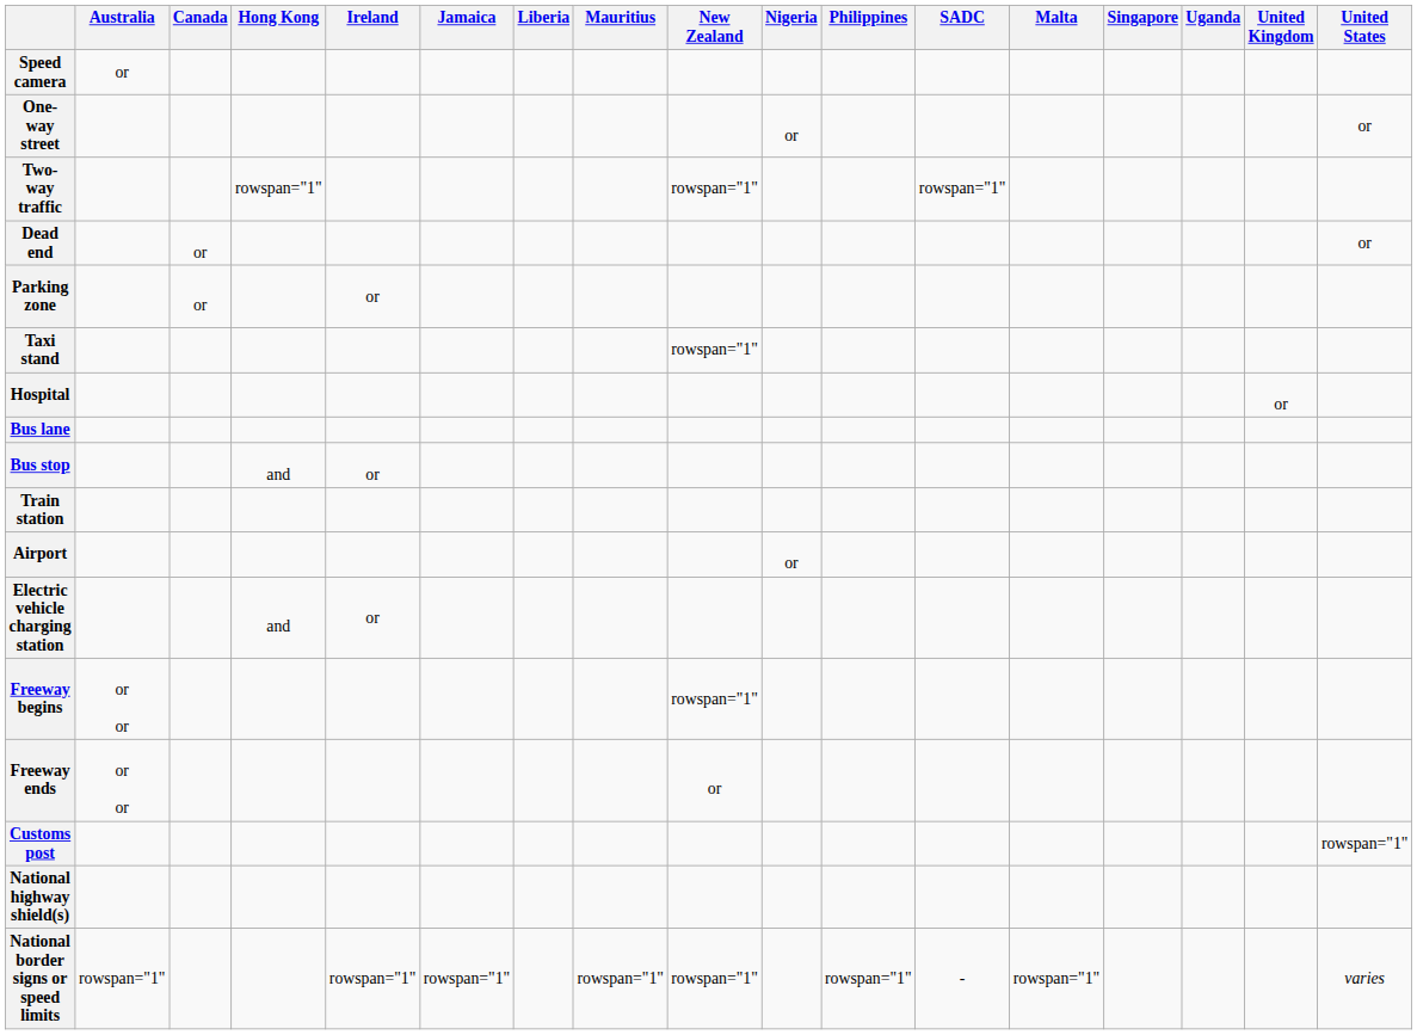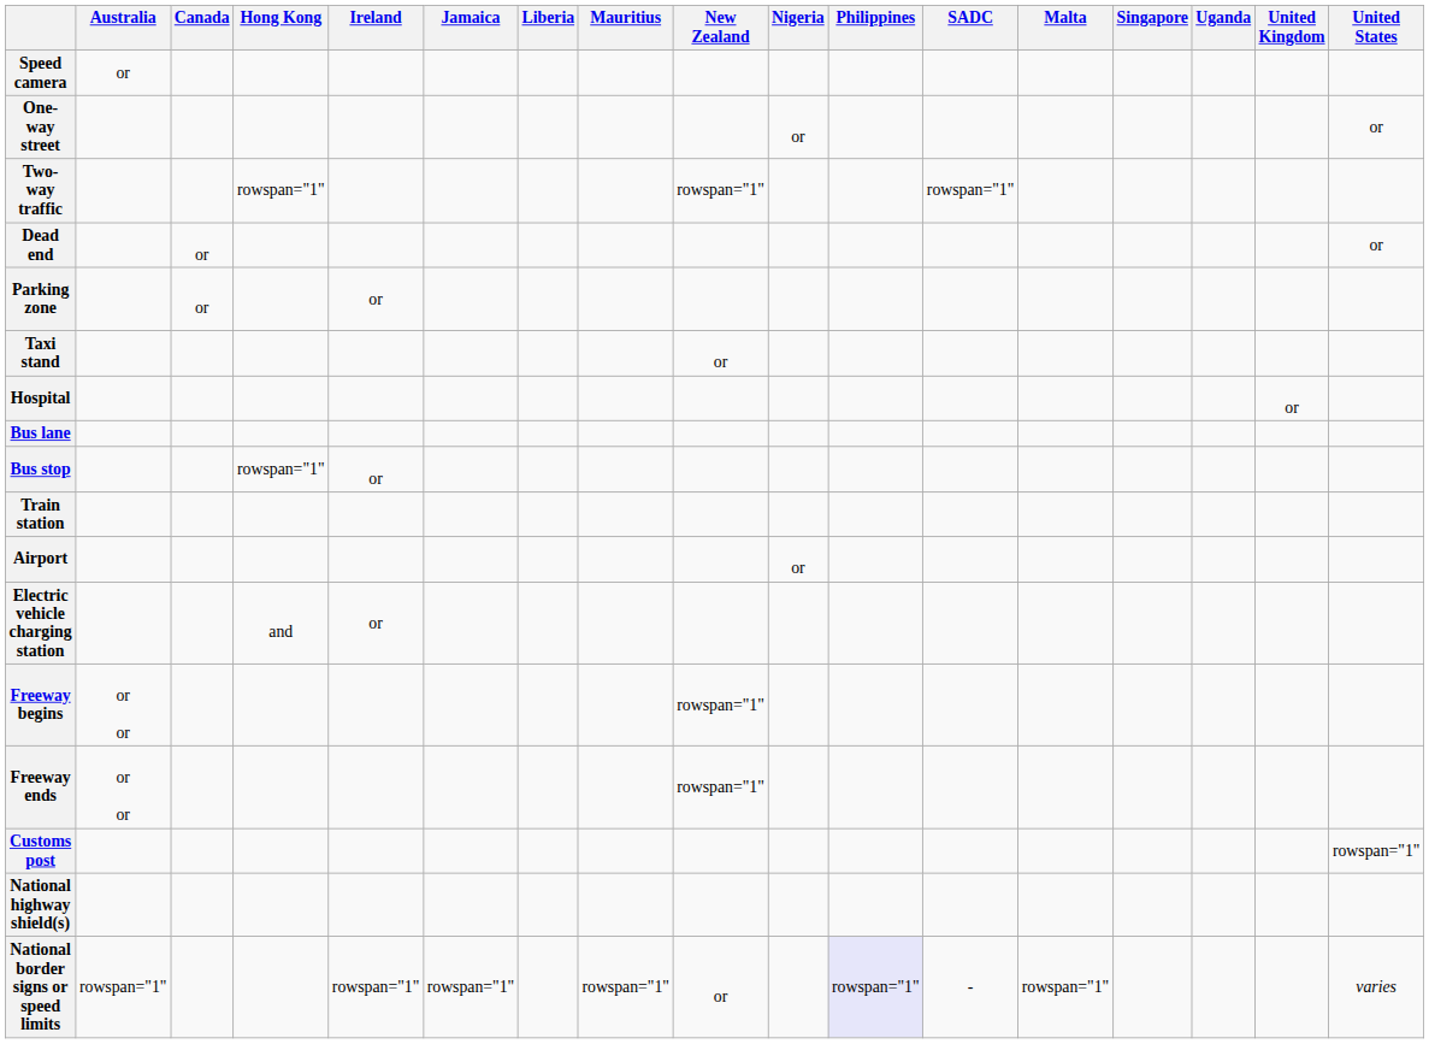Taxi stand | New Zealand: rowspan="1" -> or
Bus stop | Hong Kong: and -> rowspan="1"
Freeway ends | New Zealand: or -> rowspan="1"
National border signs or speed limits | New Zealand: rowspan="1" -> or
National border signs or speed limits | Philippines: no background -> lavender background
